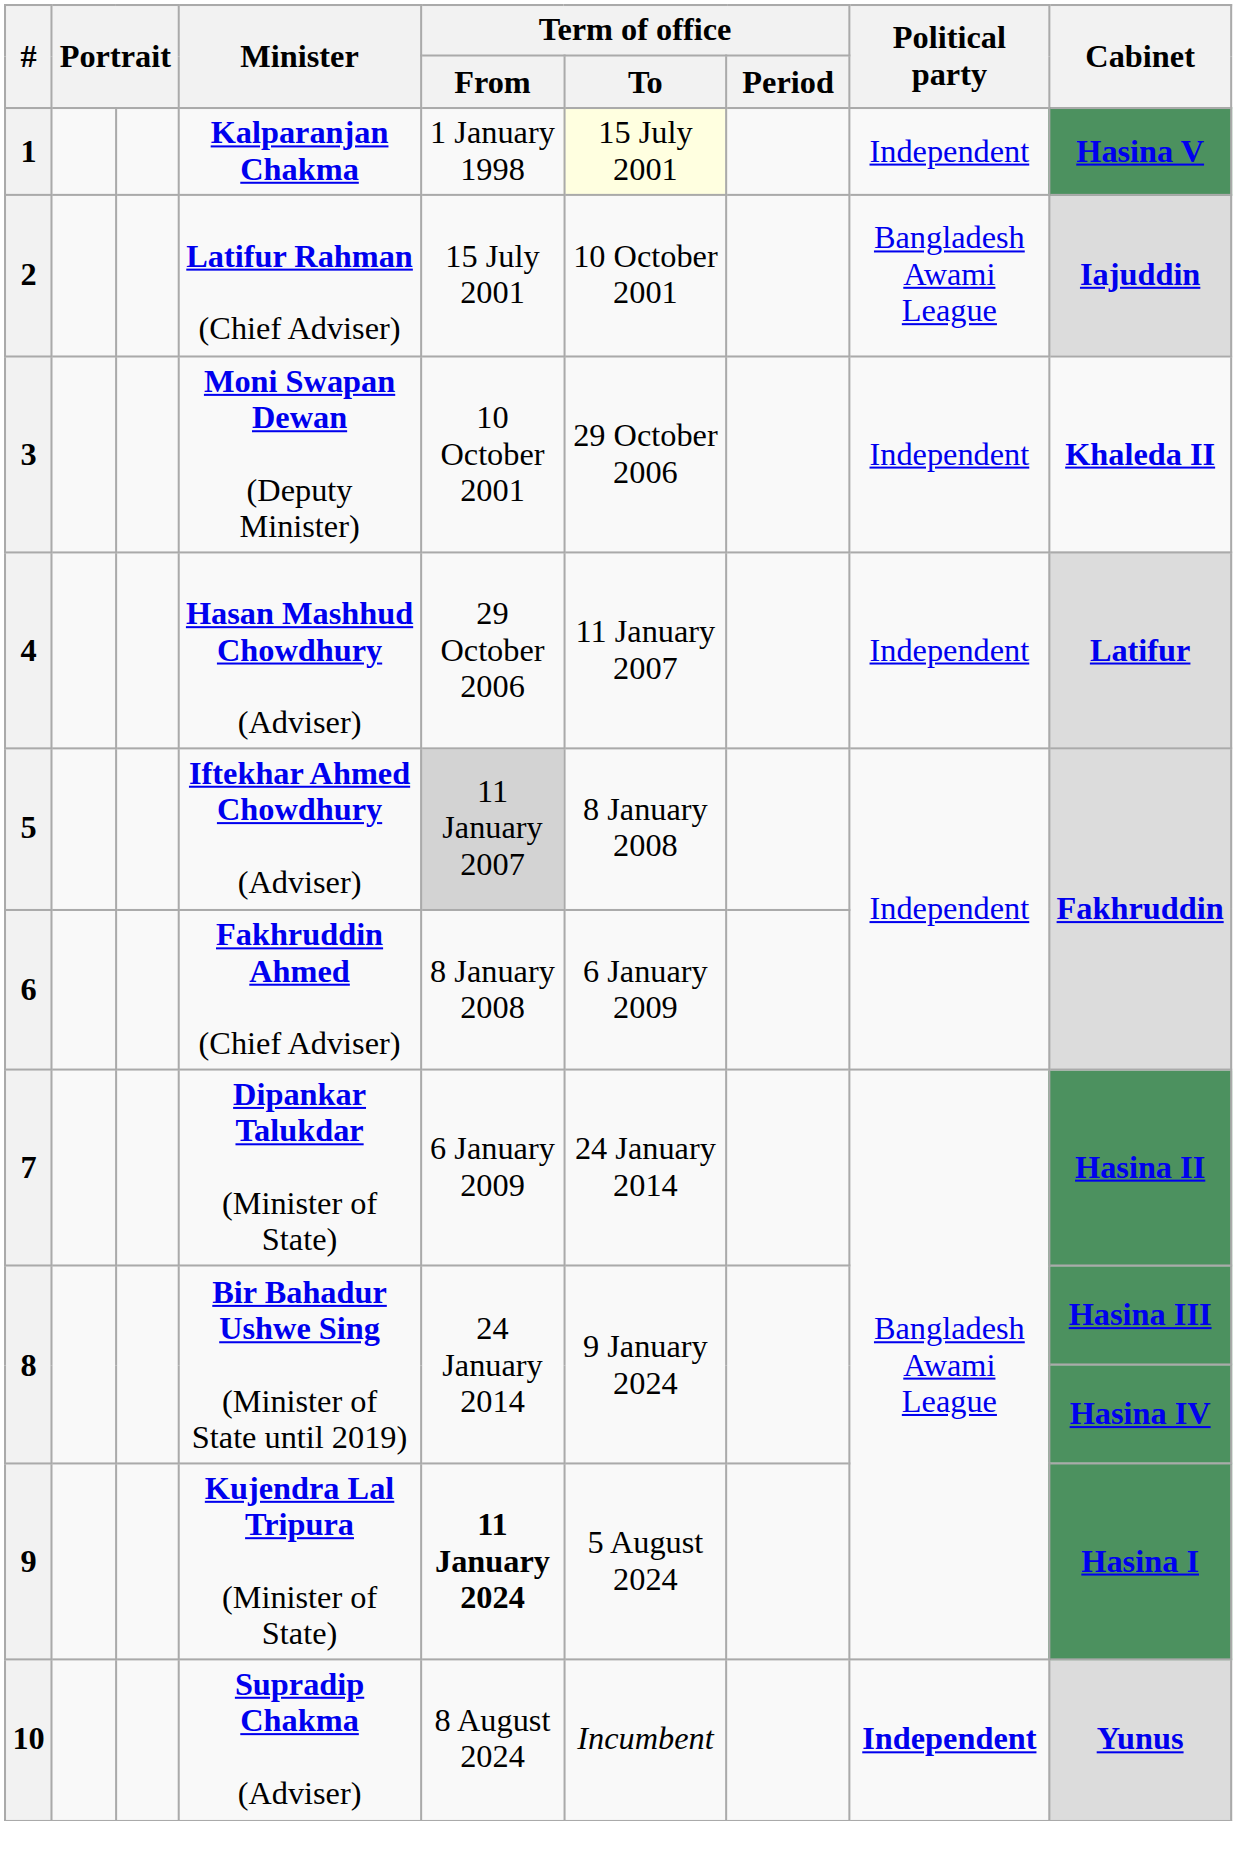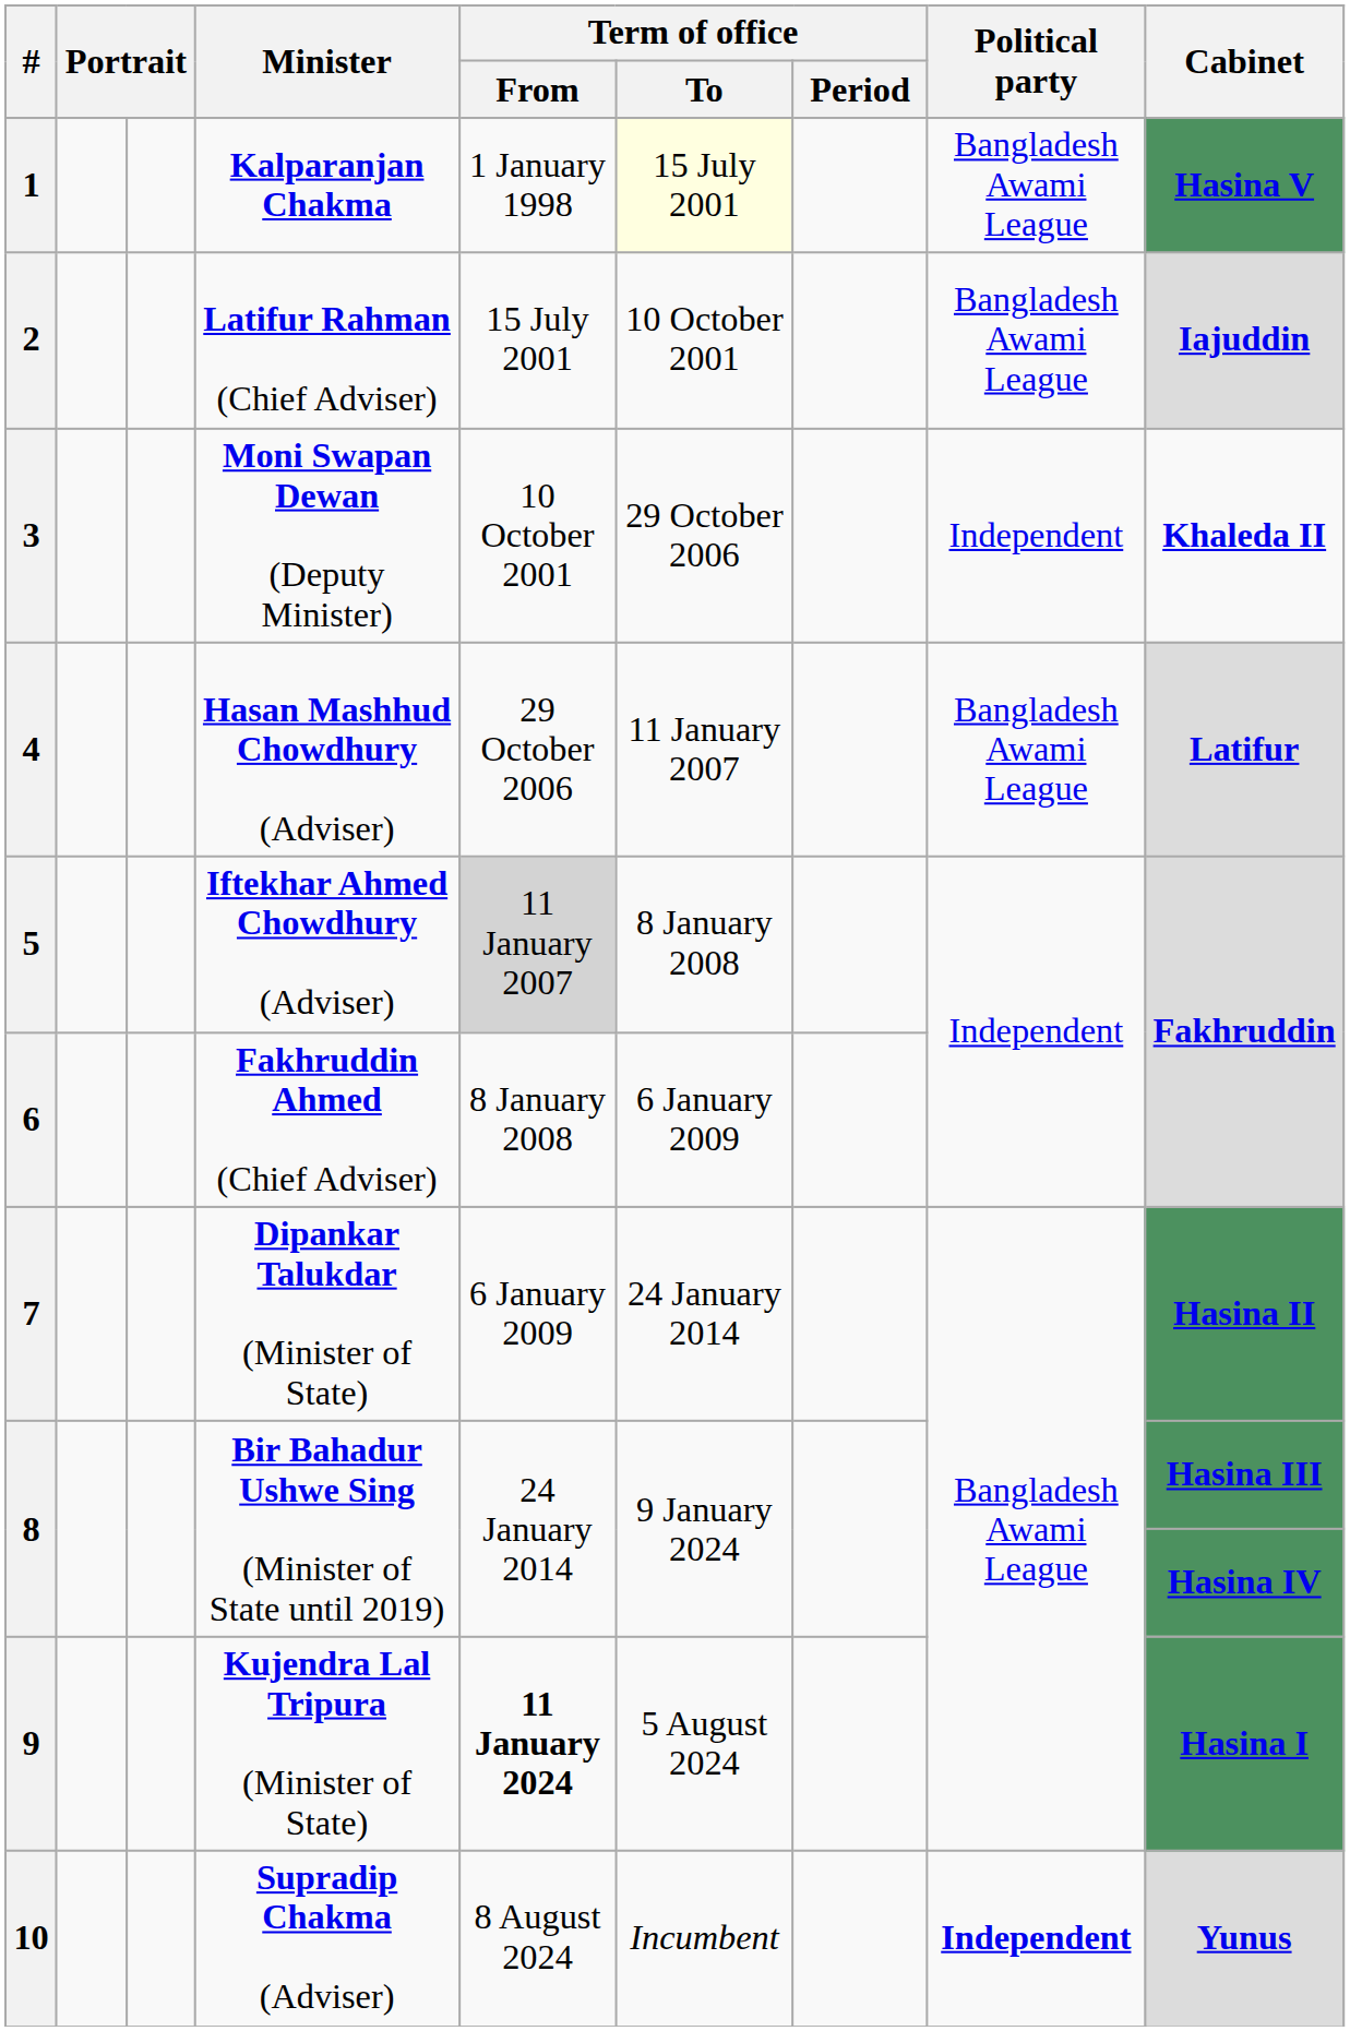1 | Political party: Independent -> Bangladesh Awami League
4 | Political party: Independent -> Bangladesh Awami League
